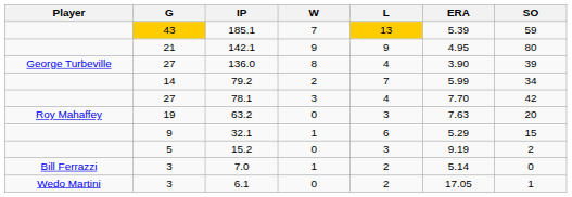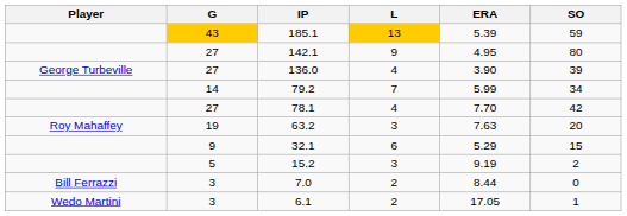- column: W | 7 | 9 | 8 | 2 | 3 | 0 | 1 | 0 | 1 | 0
142.1 | G: 21 -> 27
7.0 | ERA: 5.14 -> 8.44
